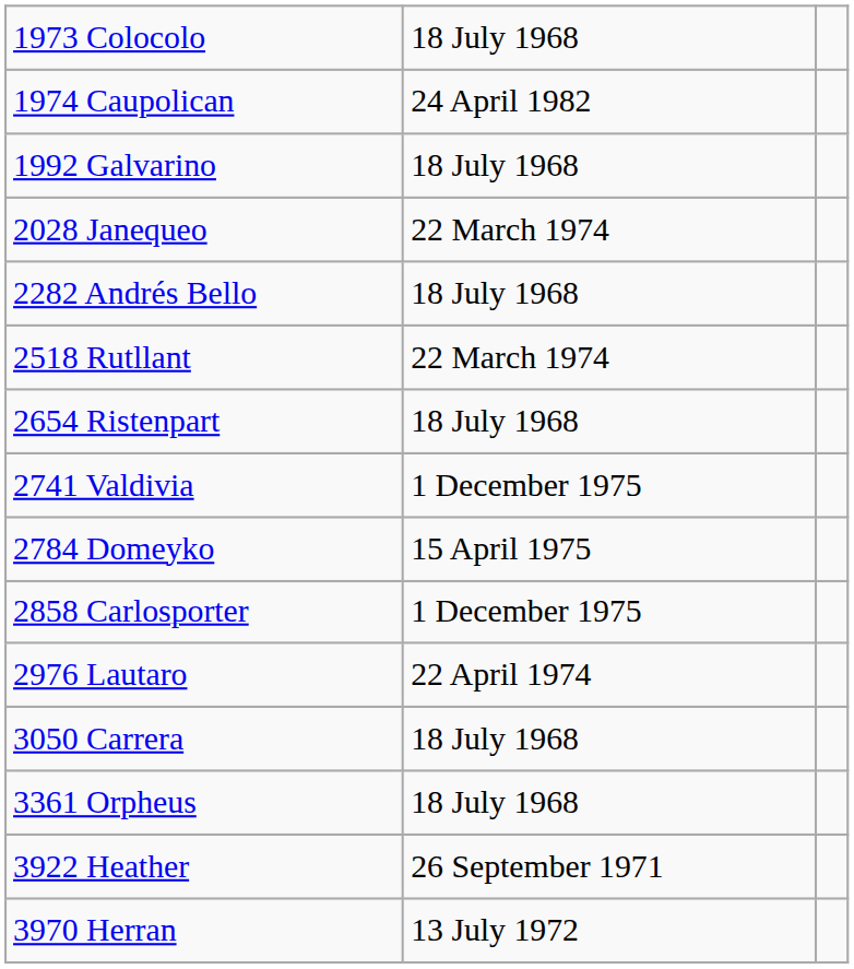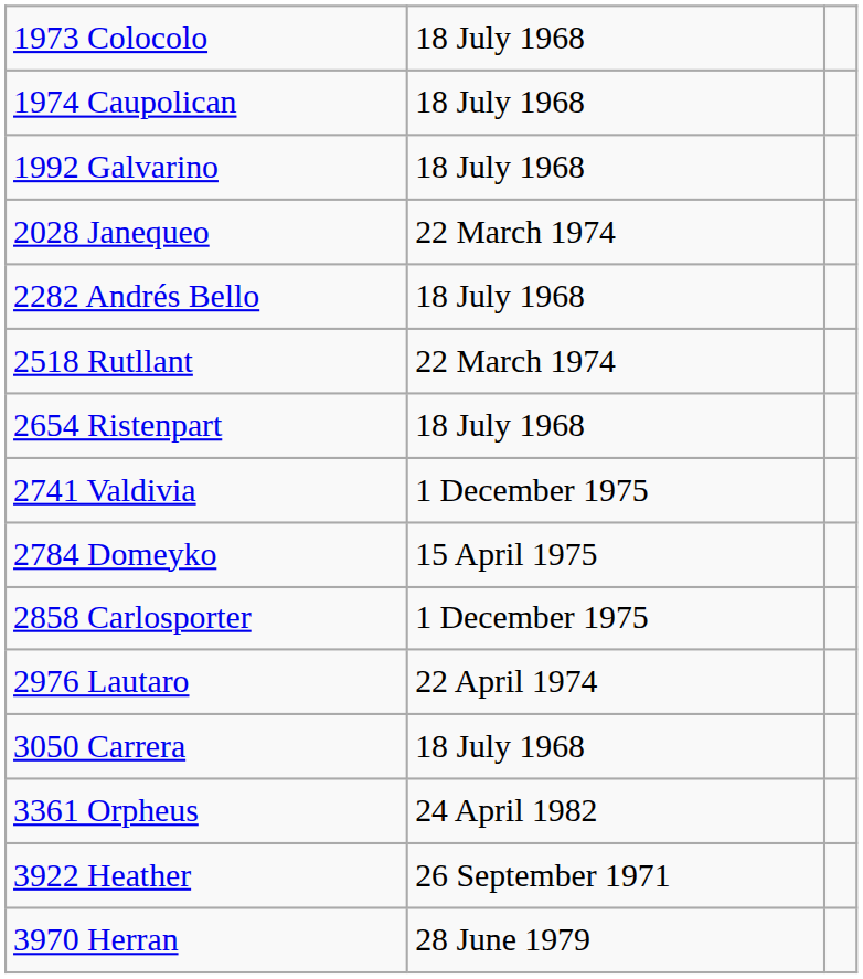1974 Caupolican | column 2: 24 April 1982 -> 18 July 1968
3361 Orpheus | column 2: 18 July 1968 -> 24 April 1982
3970 Herran | column 2: 13 July 1972 -> 28 June 1979
